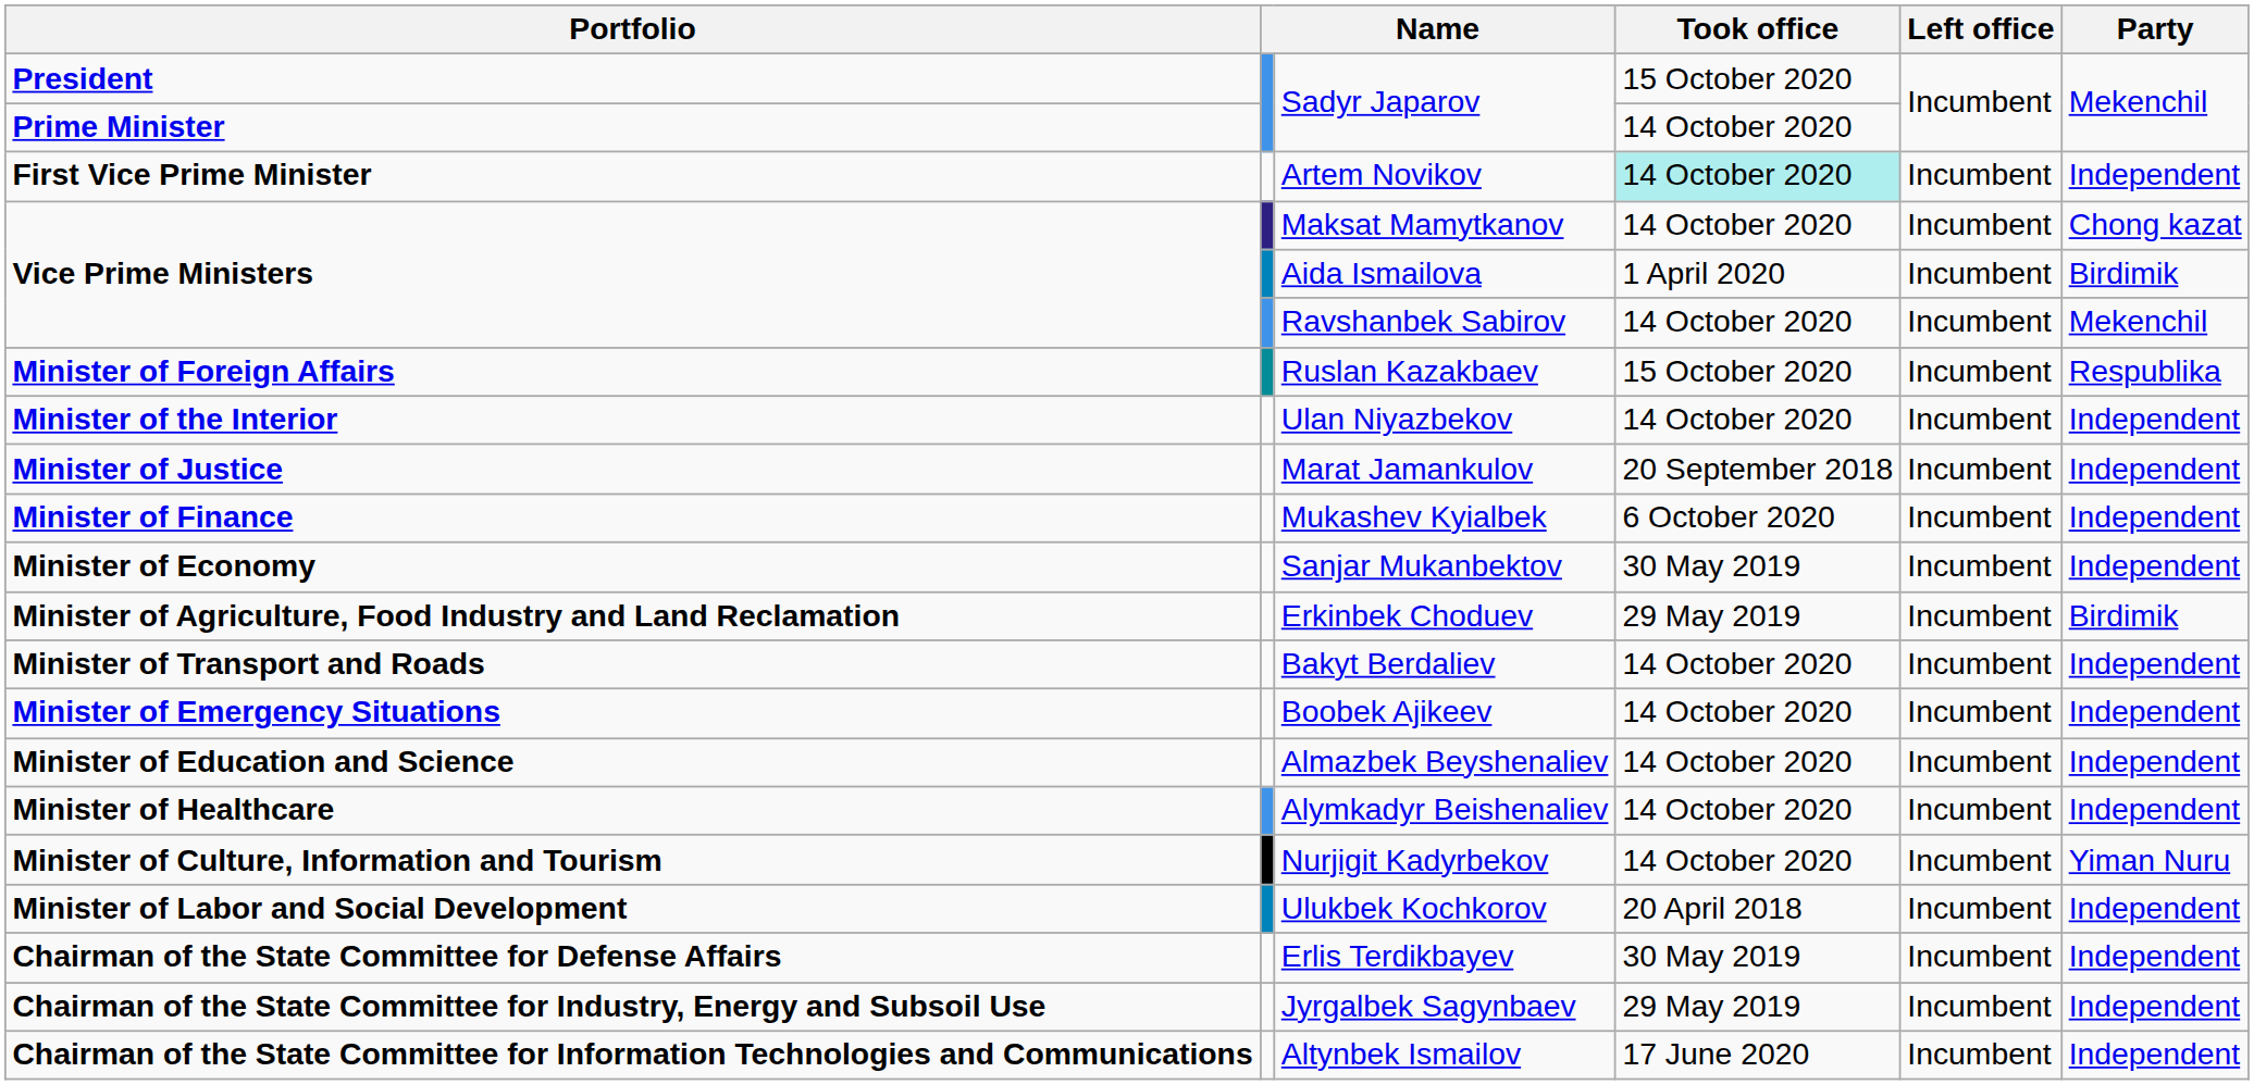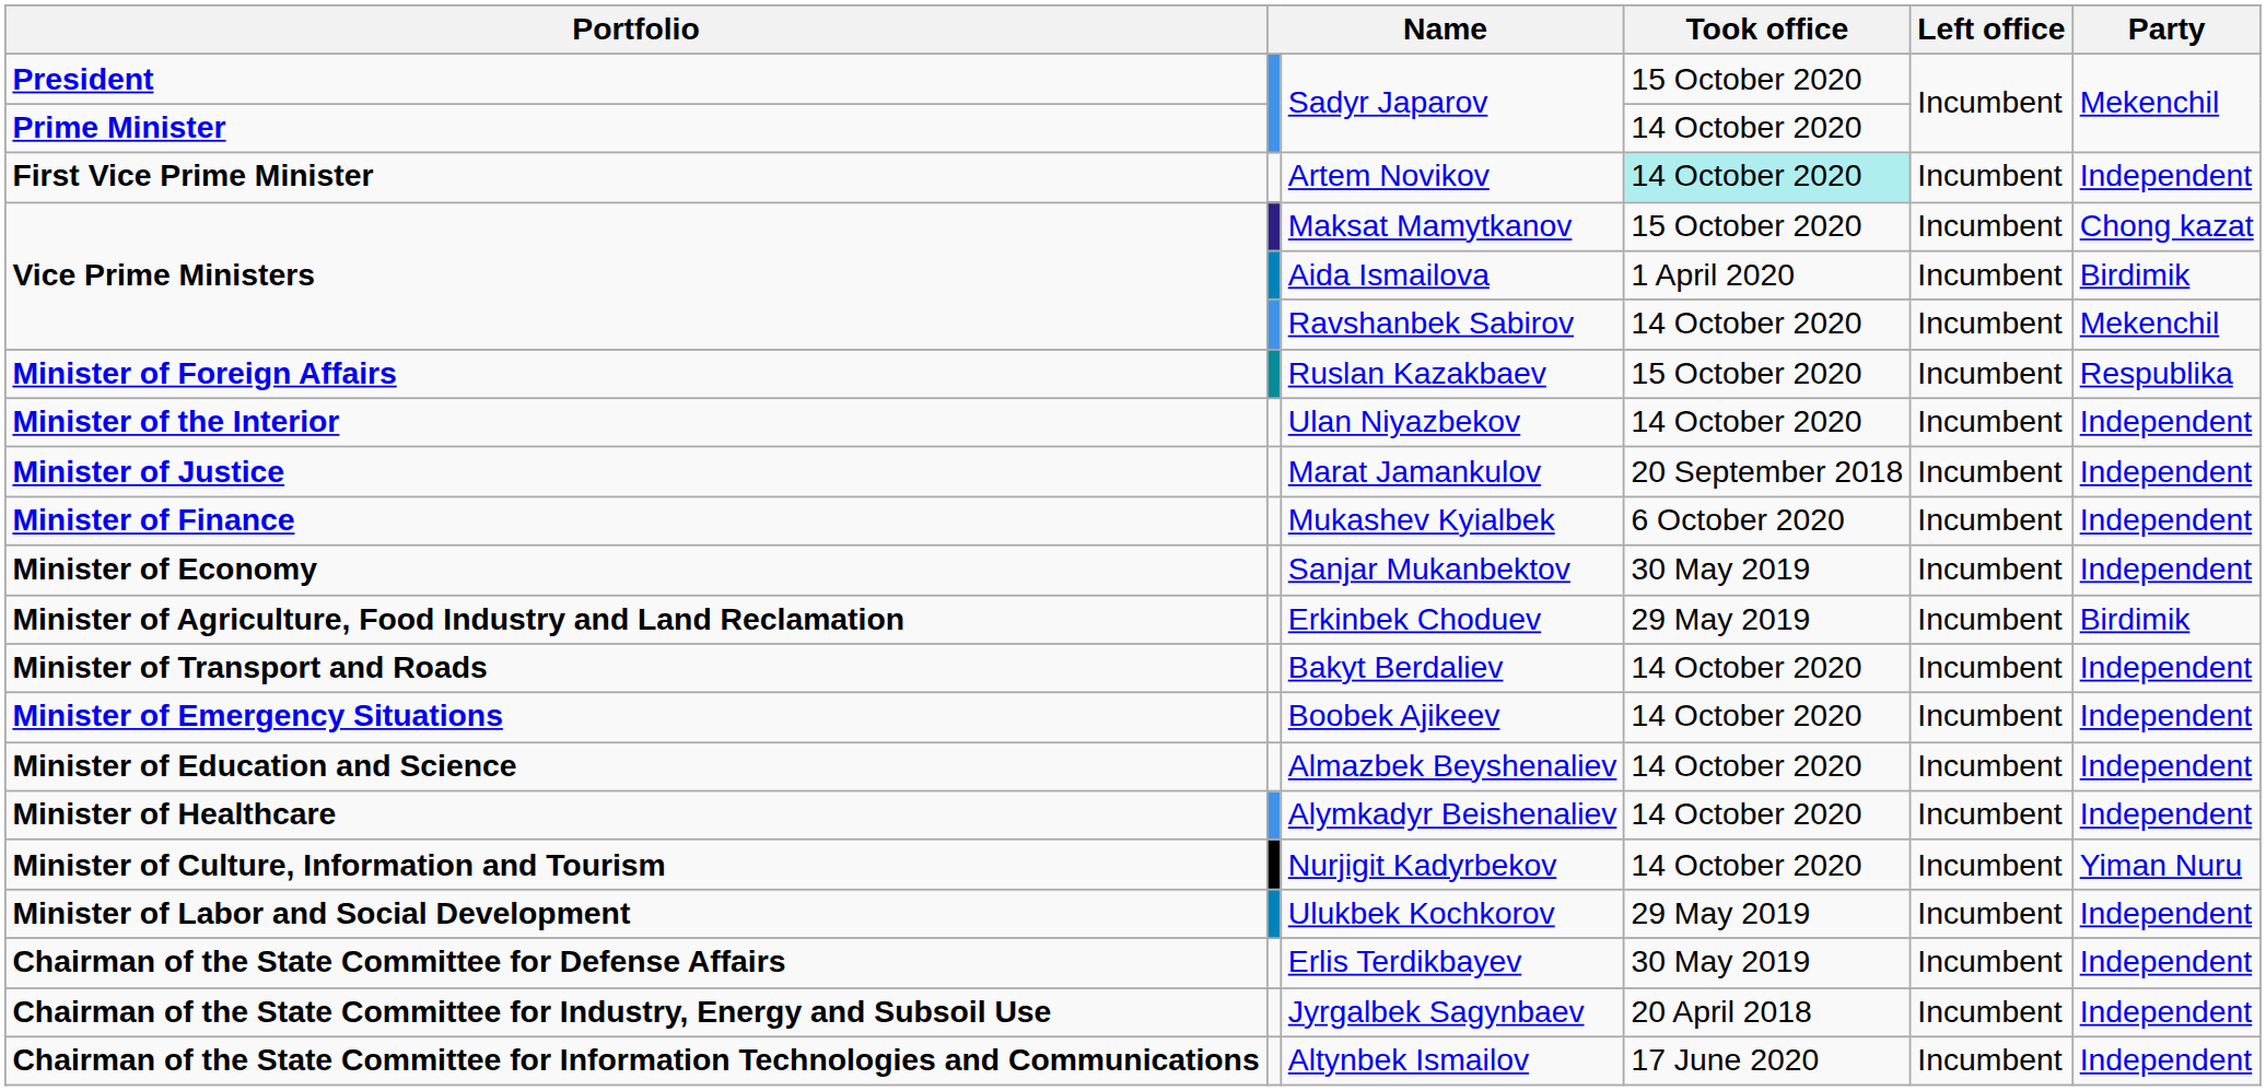Maksat Mamytkanov | Took office: 14 October 2020 -> 15 October 2020
Ulukbek Kochkorov | Took office: 20 April 2018 -> 29 May 2019
Jyrgalbek Sagynbaev | Took office: 29 May 2019 -> 20 April 2018
